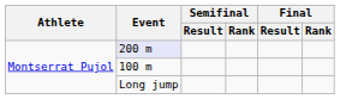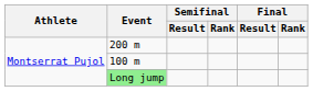200 m | Event: lavender background -> no background
Long jump | Event: no background -> lightgreen background
